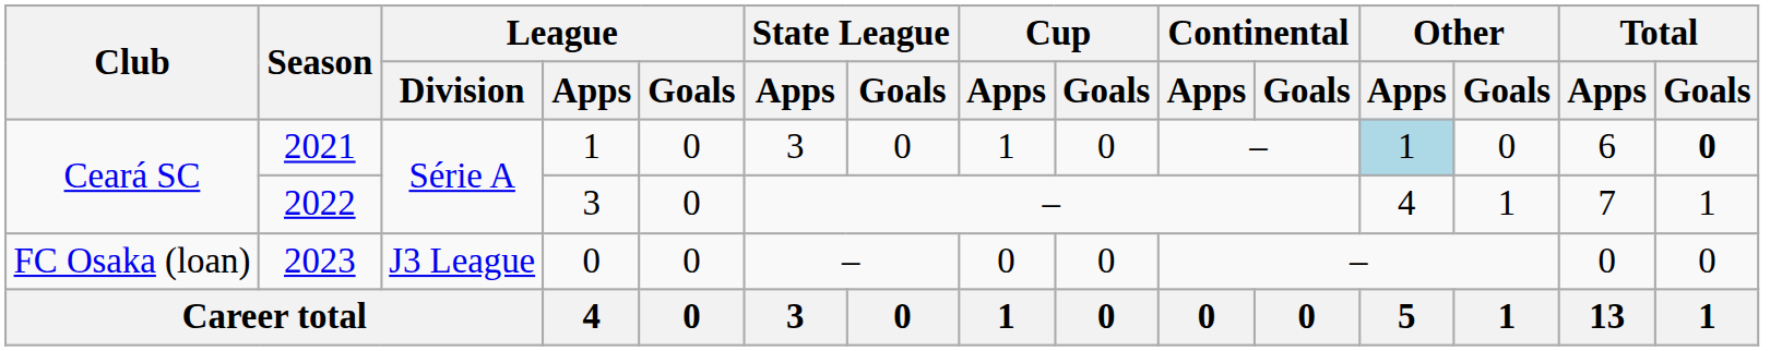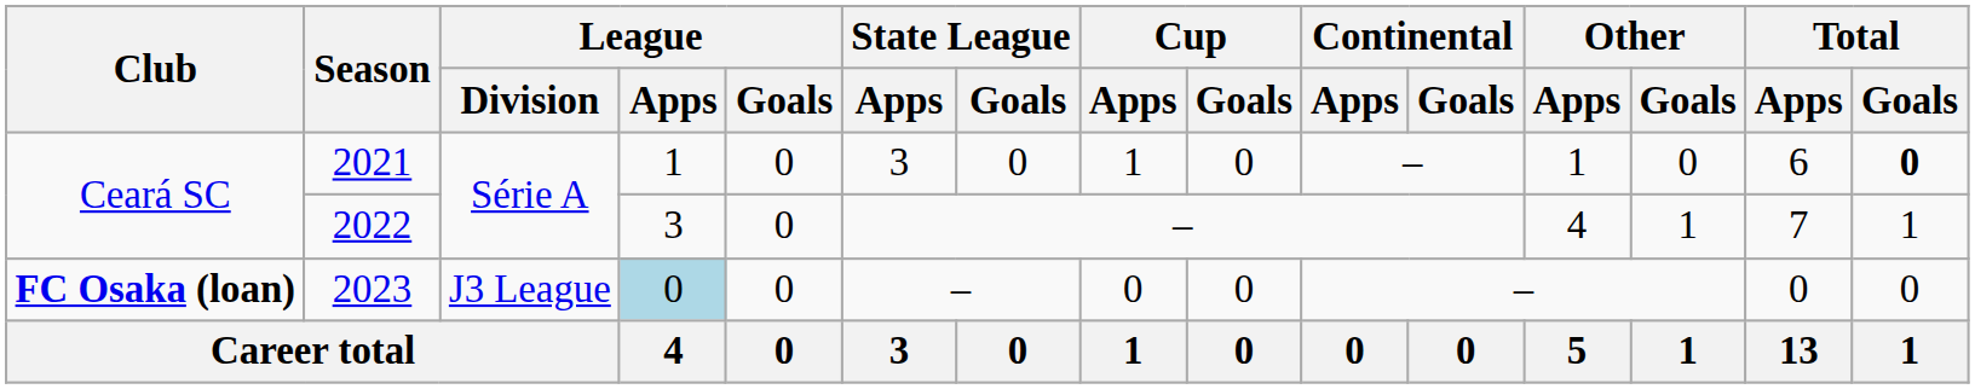2021 | Other / Apps: lightblue background -> no background
2023 | Club: normal -> bold
2023 | League / Apps: no background -> lightblue background
